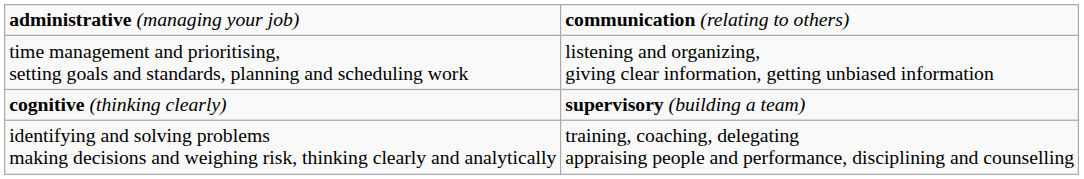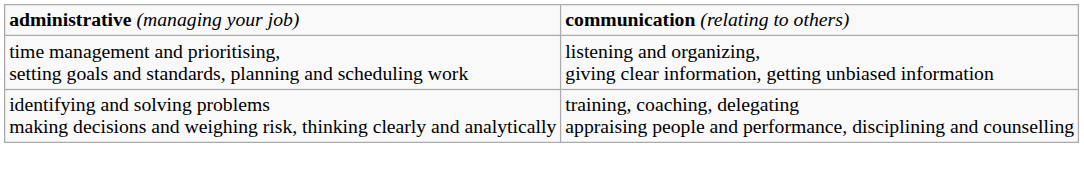- row: cognitive (thinking clearly) | supervisory (building a team)
